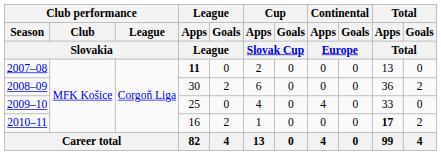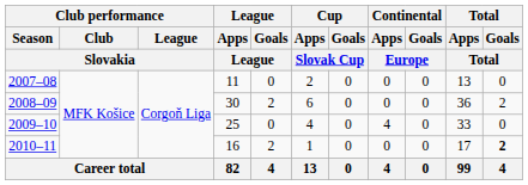2007–08 | League / Apps / League: bold -> normal
2010–11 | Total / Apps / Total: bold -> normal
2010–11 | Total / Goals / Total: normal -> bold
